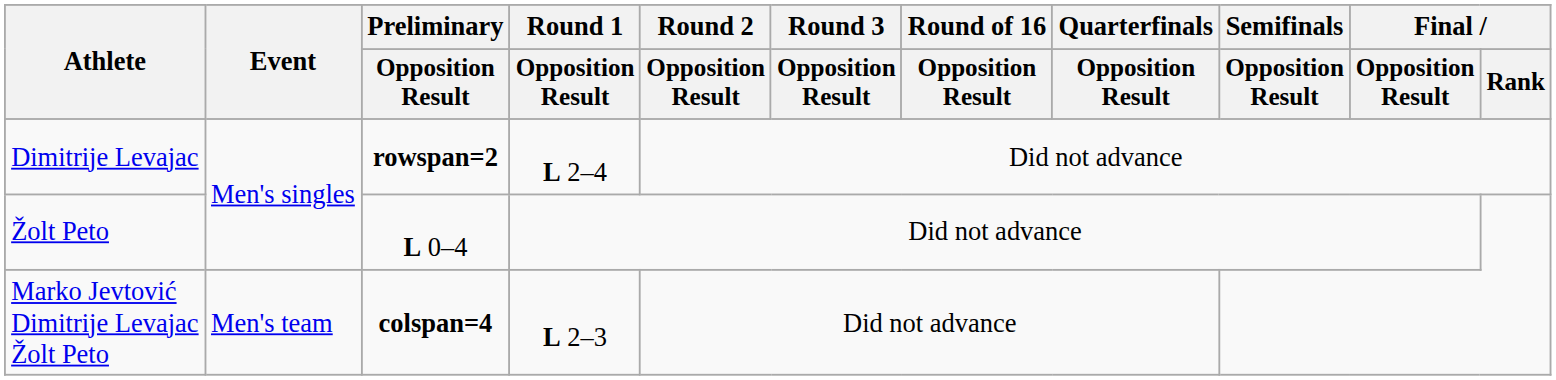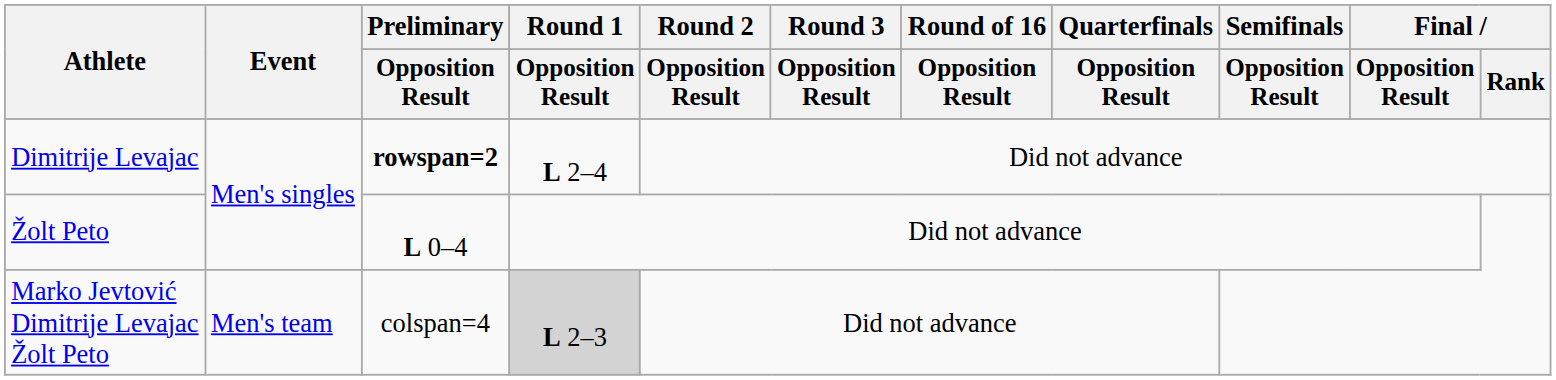Marko Jevtović Dimitrije Levajac Žolt Peto | Preliminary / Opposition Result: bold -> normal
Marko Jevtović Dimitrije Levajac Žolt Peto | Round 1 / Opposition Result: no background -> lightgrey background
